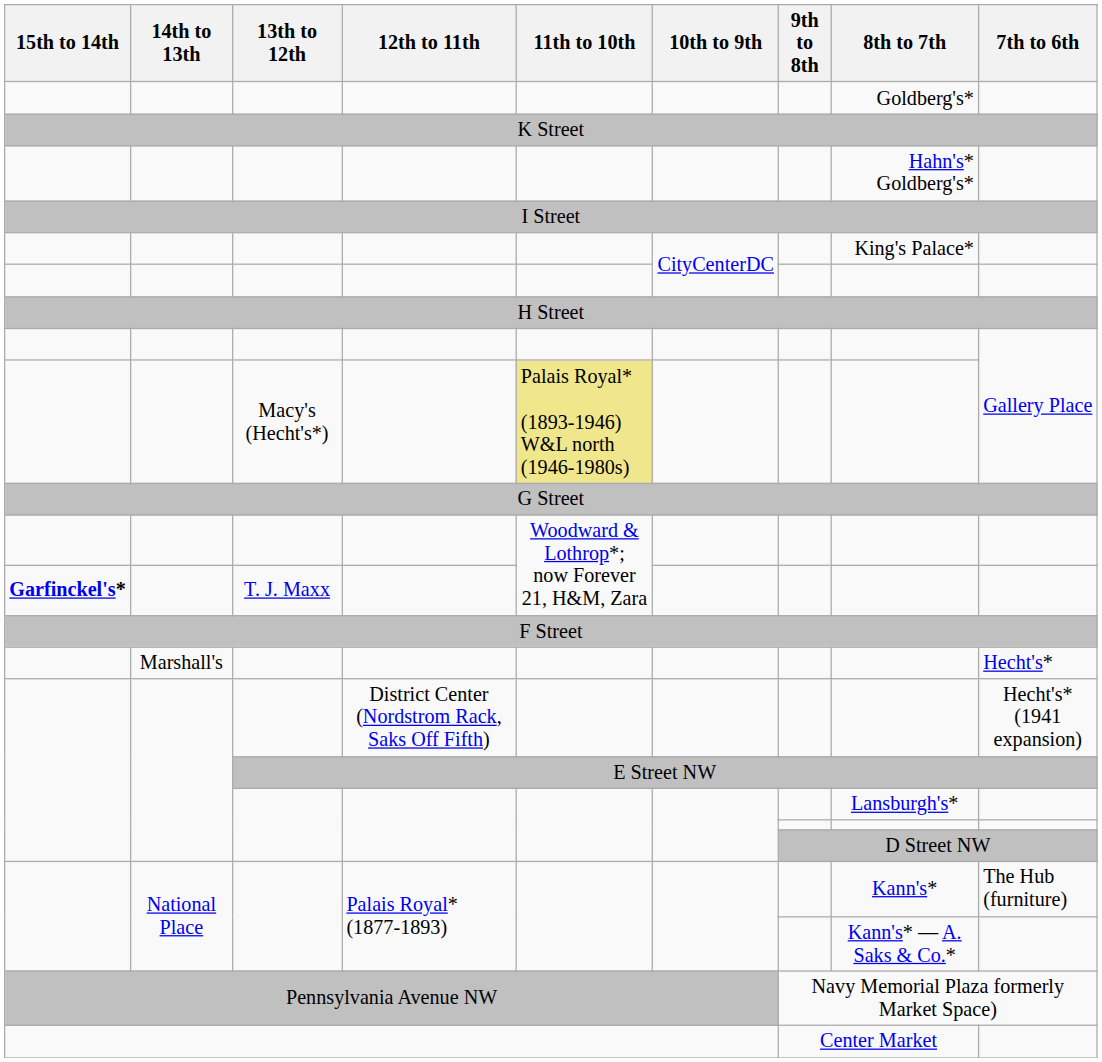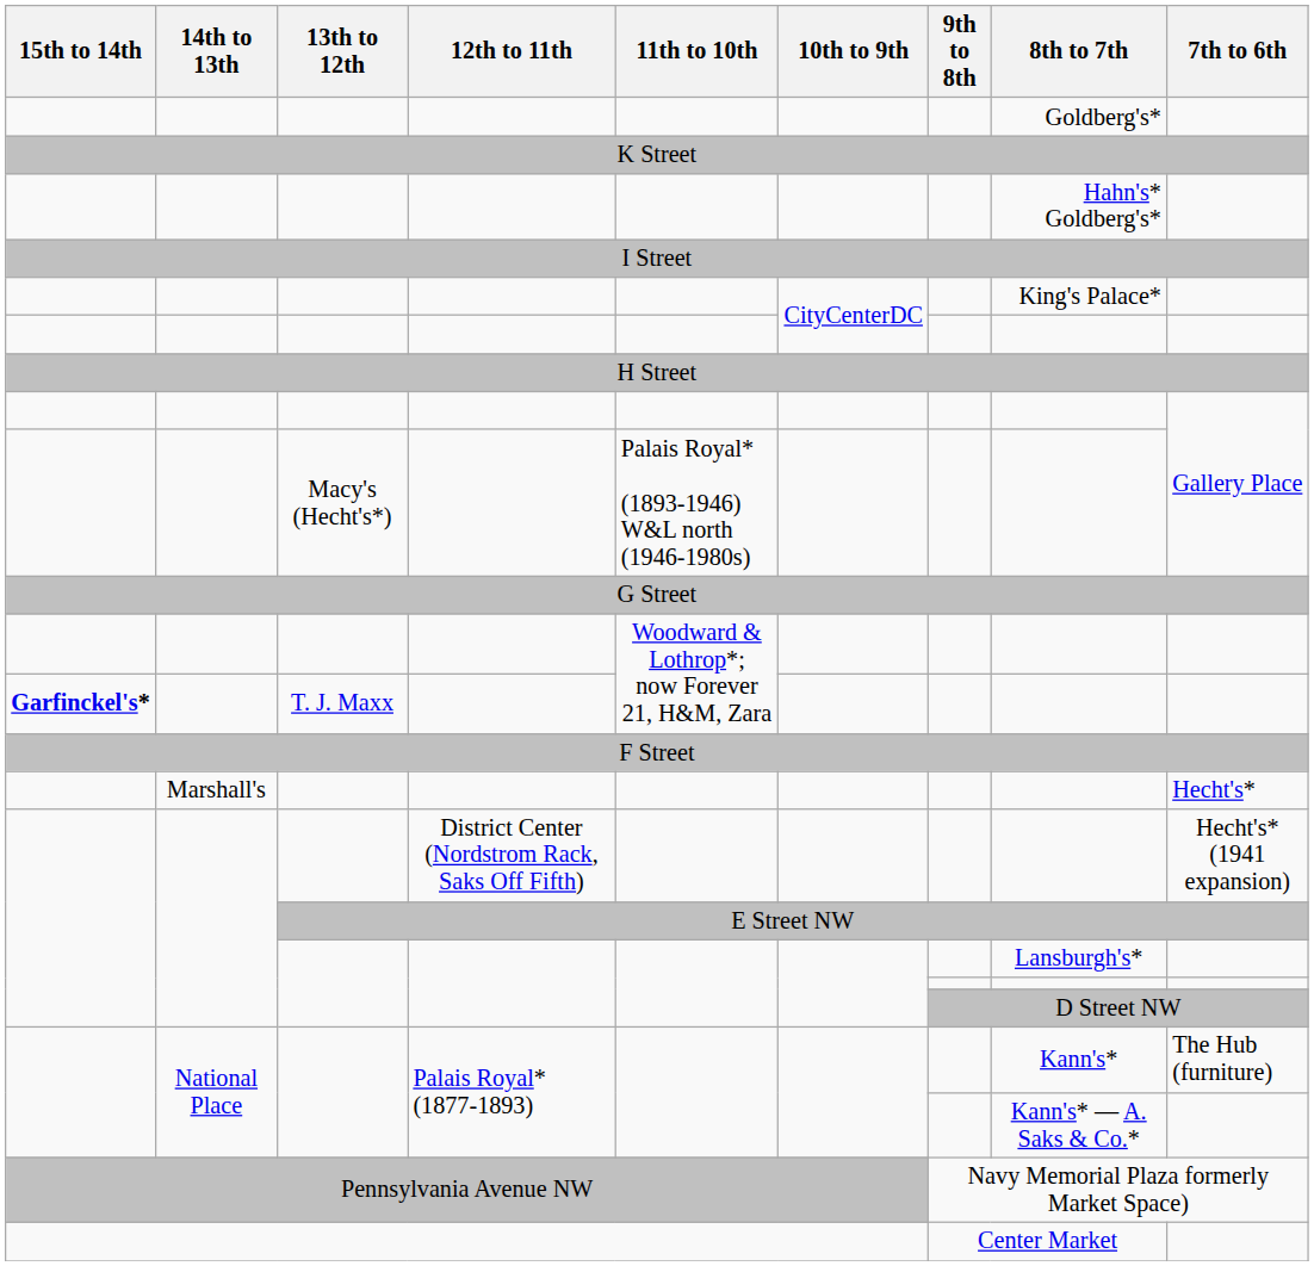Macy's (Hecht's*) | 11th to 10th: khaki background -> no background
